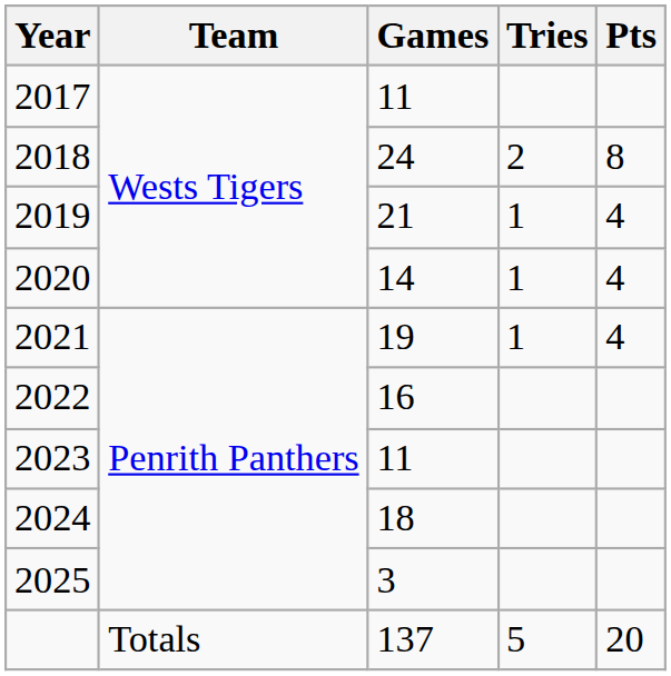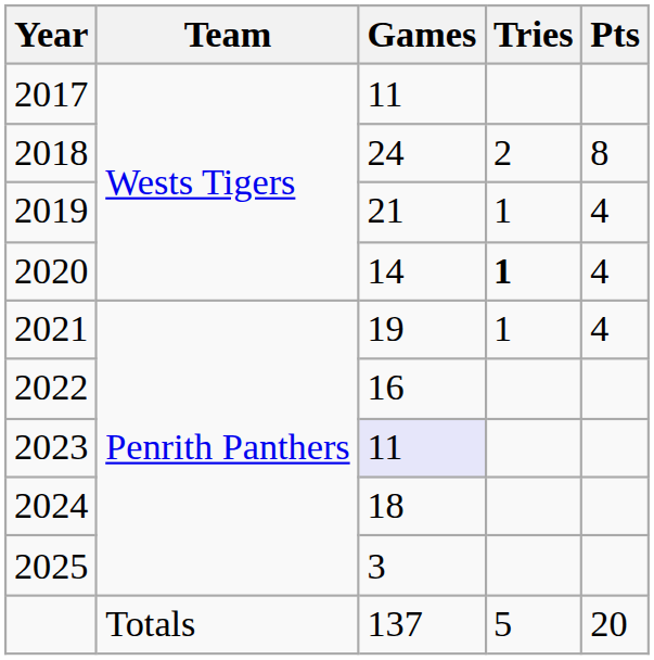2020 | Tries: normal -> bold
2023 | Games: no background -> lavender background
